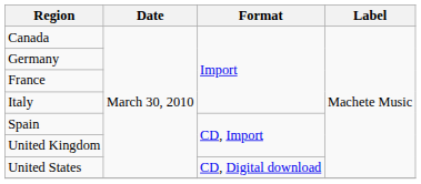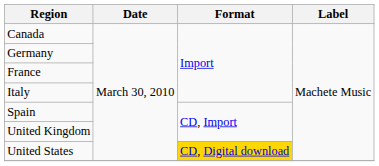United States | Format: no background -> gold background
